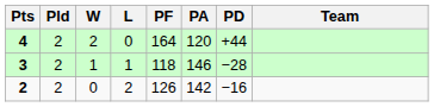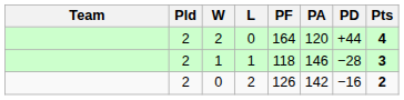columns swapped: Team <-> Pts
